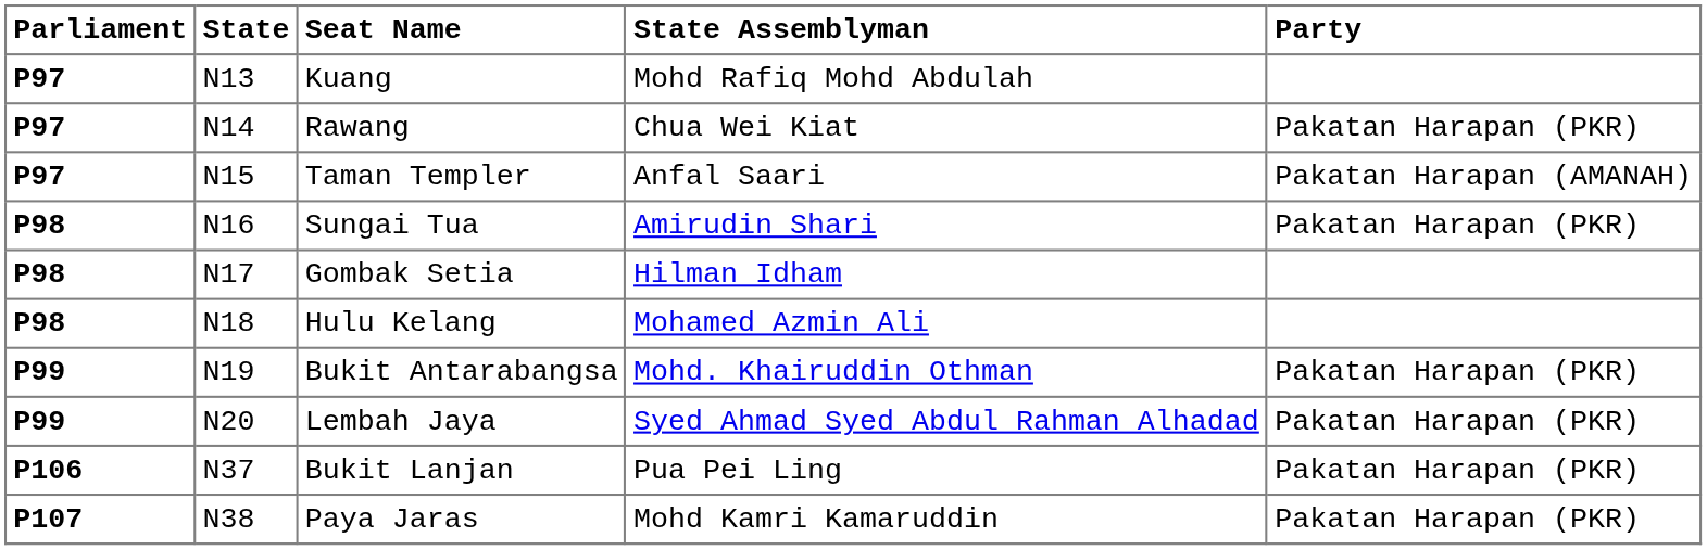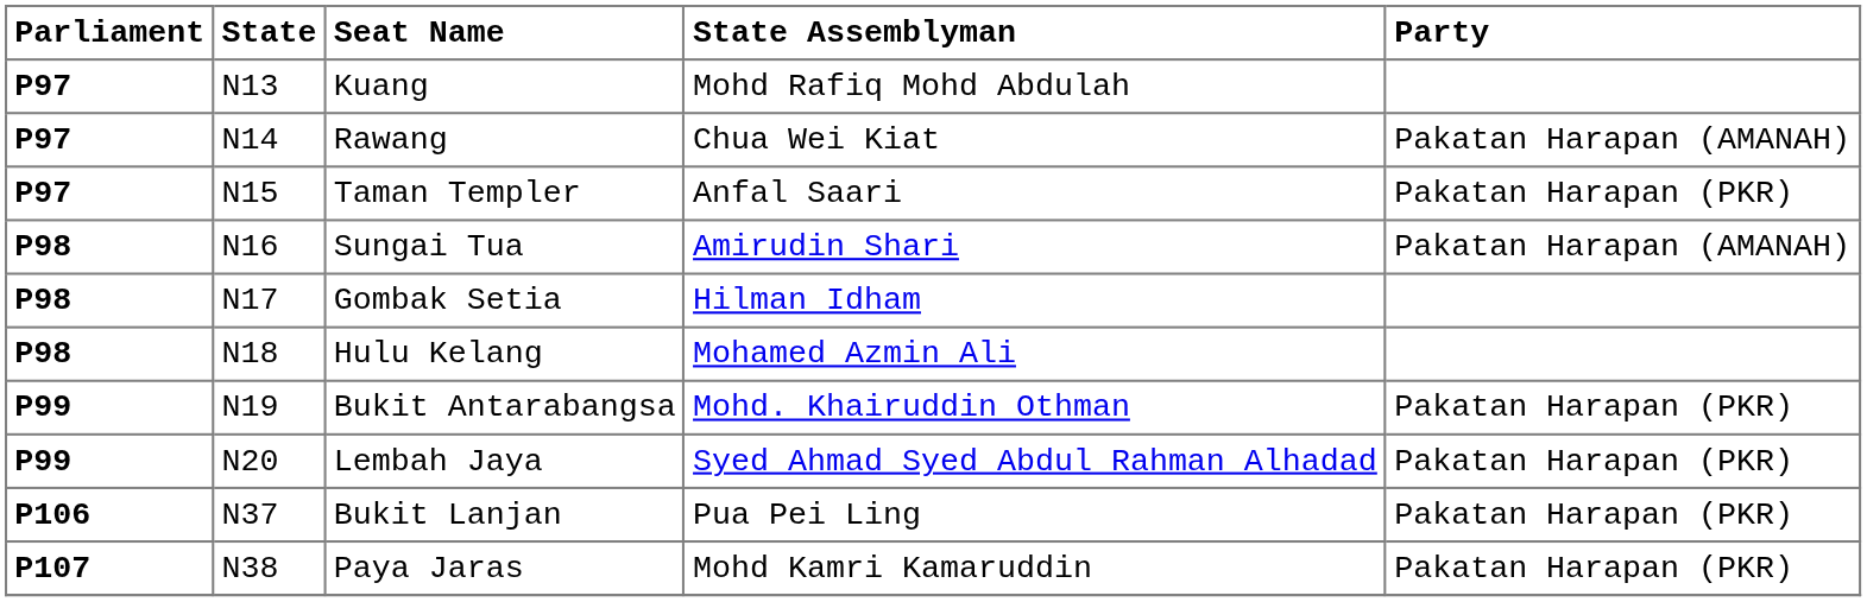Rawang | Party: Pakatan Harapan (PKR) -> Pakatan Harapan (AMANAH)
Taman Templer | Party: Pakatan Harapan (AMANAH) -> Pakatan Harapan (PKR)
Sungai Tua | Party: Pakatan Harapan (PKR) -> Pakatan Harapan (AMANAH)
